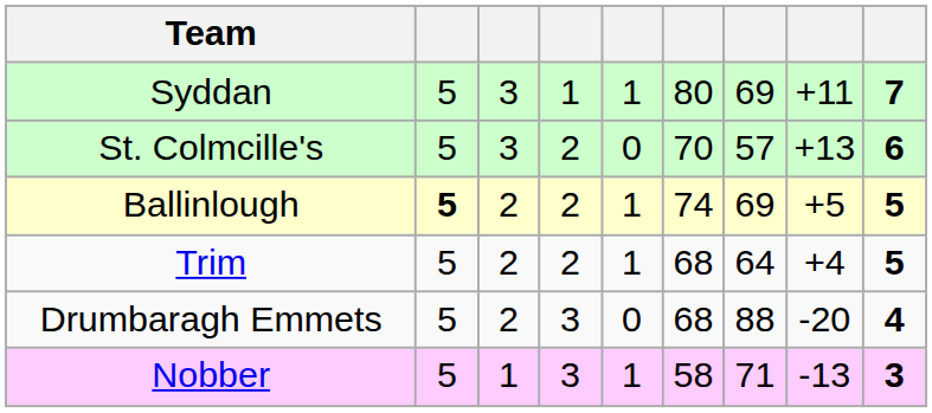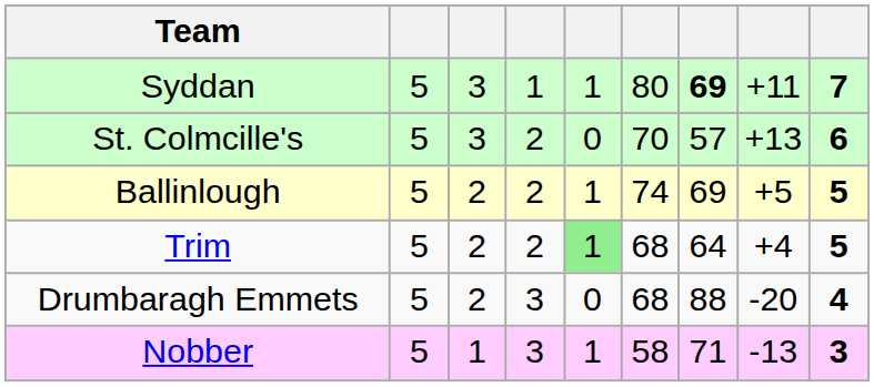Syddan | column 7: normal -> bold
Ballinlough | column 2: bold -> normal
Trim | column 5: no background -> lightgreen background
